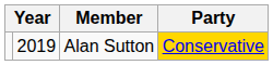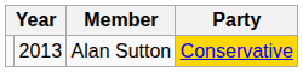Alan Sutton | column 2: 2019 -> 2013
